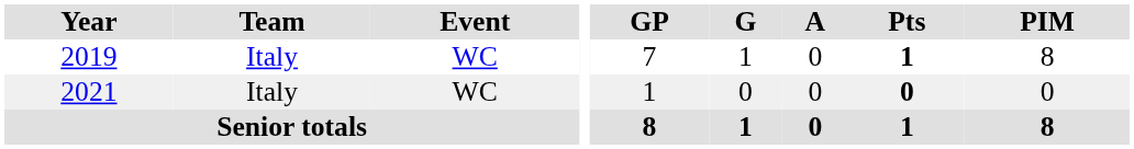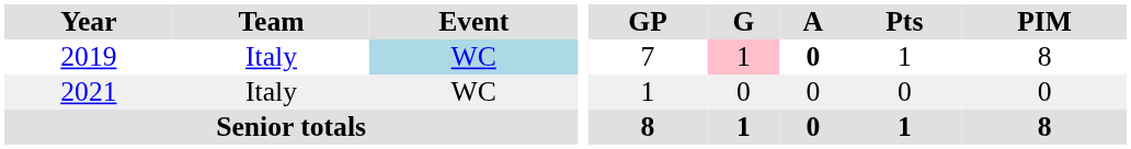2019 | Event: no background -> lightblue background
2019 | G: no background -> pink background
2019 | A: normal -> bold
2019 | Pts: bold -> normal
2021 | Pts: bold -> normal
